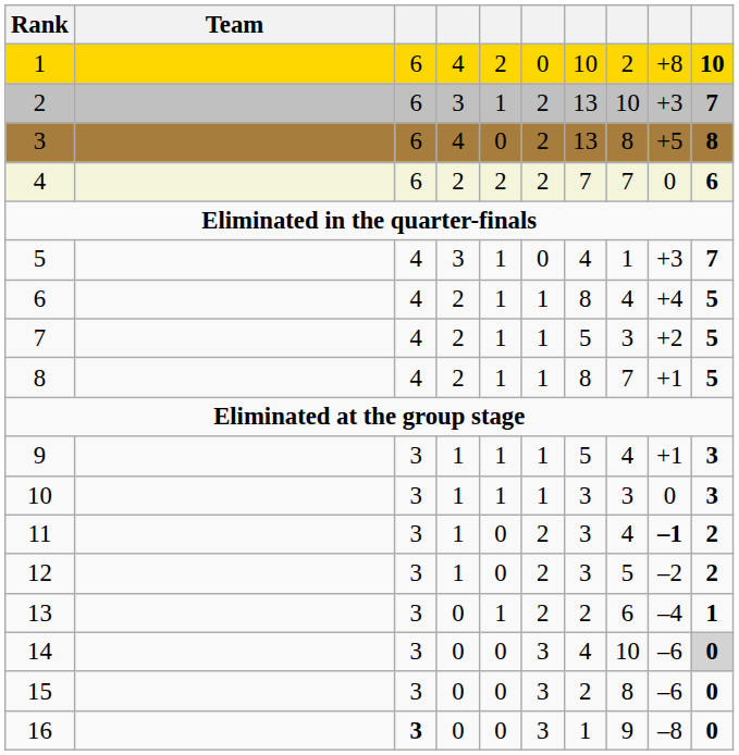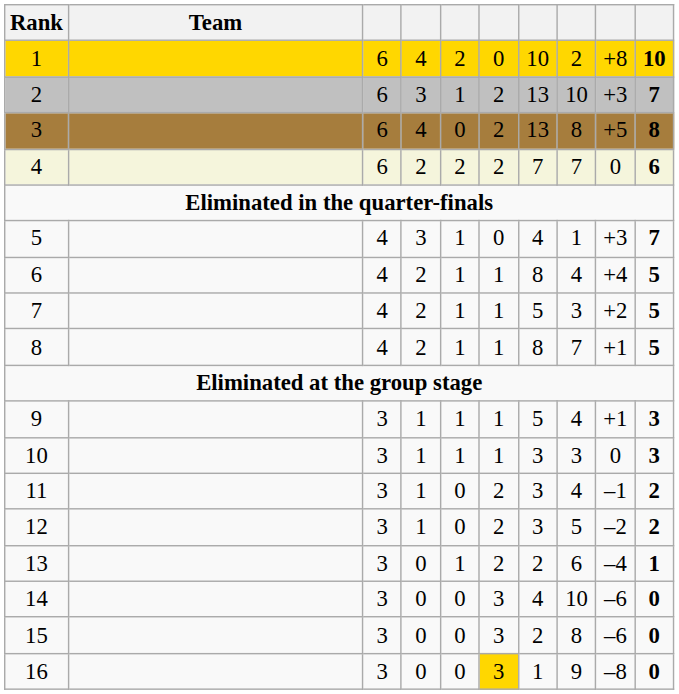11 | column 9: bold -> normal
14 | column 10: lightgrey background -> no background
16 | column 3: bold -> normal
16 | column 6: no background -> gold background
